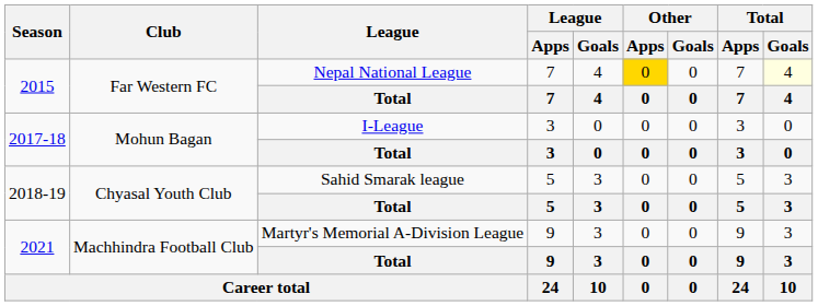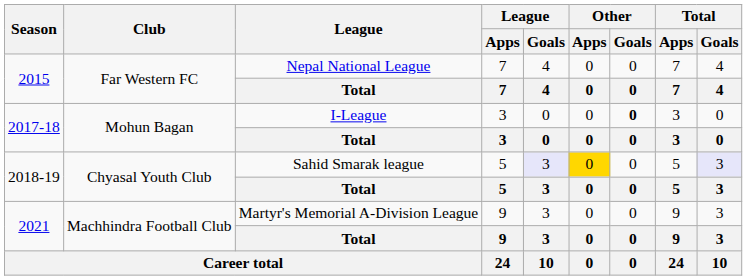Far Western FC / Nepal National League | Other / Apps: gold background -> no background
Far Western FC / Nepal National League | Total / Goals: lightyellow background -> no background
Mohun Bagan / I-League | Other / Goals: normal -> bold
Chyasal Youth Club / Sahid Smarak league | League / Goals: no background -> lavender background
Chyasal Youth Club / Sahid Smarak league | Other / Apps: no background -> gold background
Chyasal Youth Club / Sahid Smarak league | Total / Goals: no background -> lavender background
